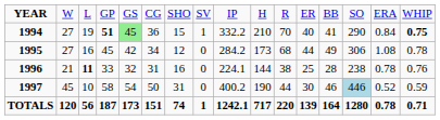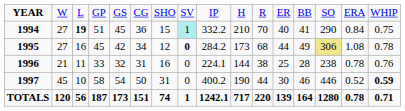1994 | column 3: normal -> bold
1994 | column 4: bold -> normal
1994 | column 5: lightgreen background -> no background
1994 | column 8: no background -> paleturquoise background
1994 | column 16: bold -> normal
1995 | column 8: normal -> bold
1995 | column 14: no background -> khaki background
1996 | column 3: bold -> normal
1997 | column 14: lightblue background -> no background
1997 | column 16: normal -> bold
